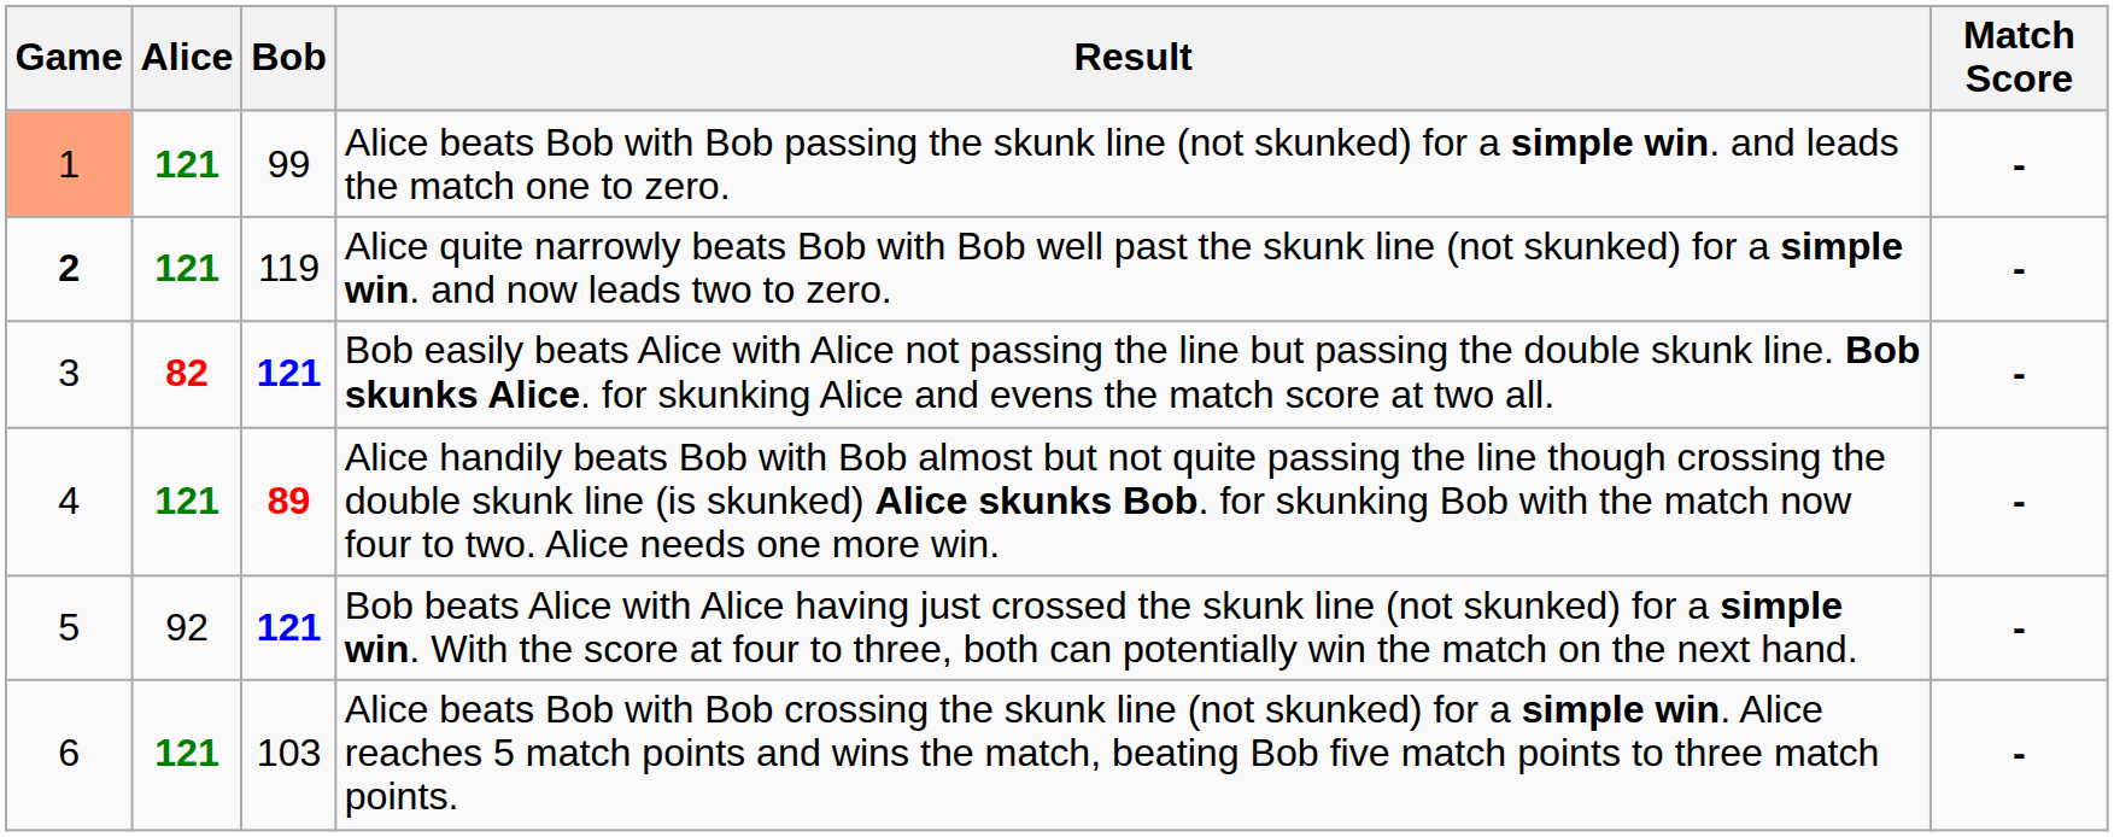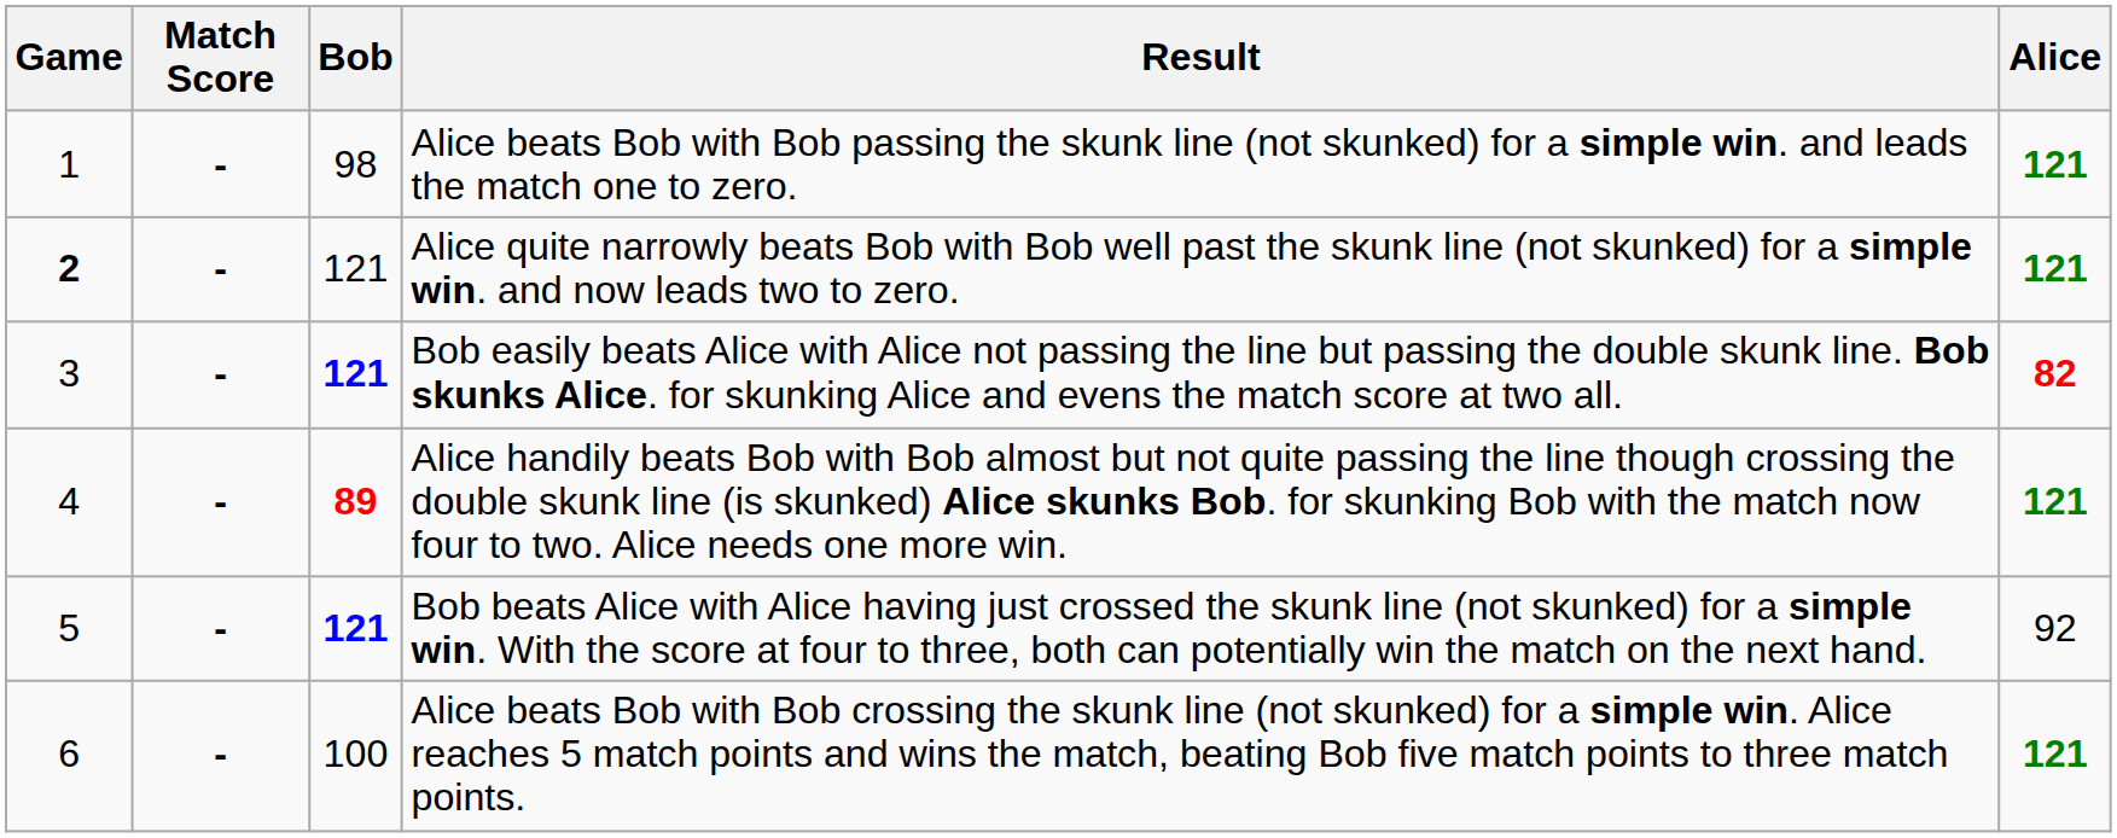columns swapped: Alice <-> Match Score
row 2 | Game: lightsalmon background -> no background
row 2 | Bob: 99 -> 98
row 3 | Bob: 119 -> 121
row 7 | Bob: 103 -> 100
